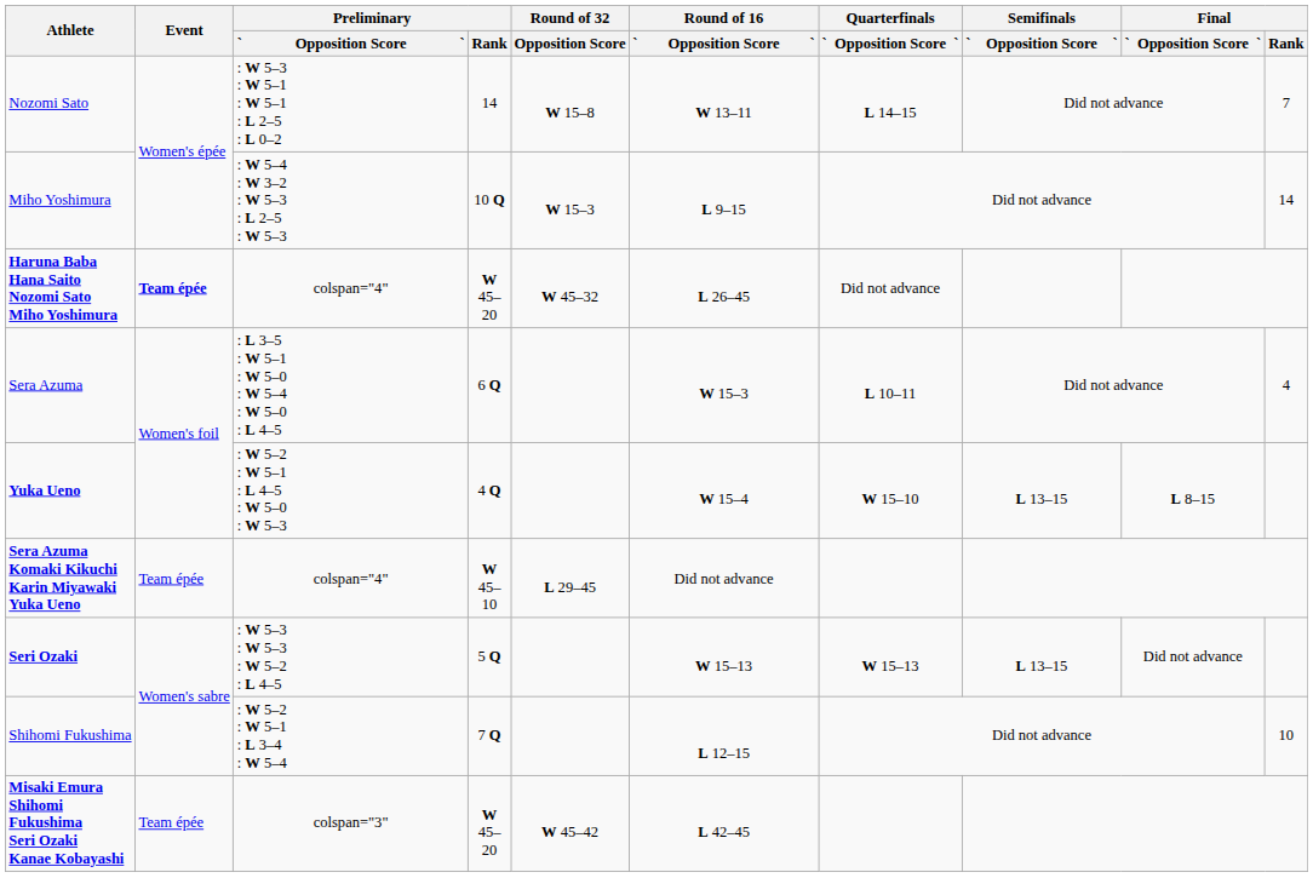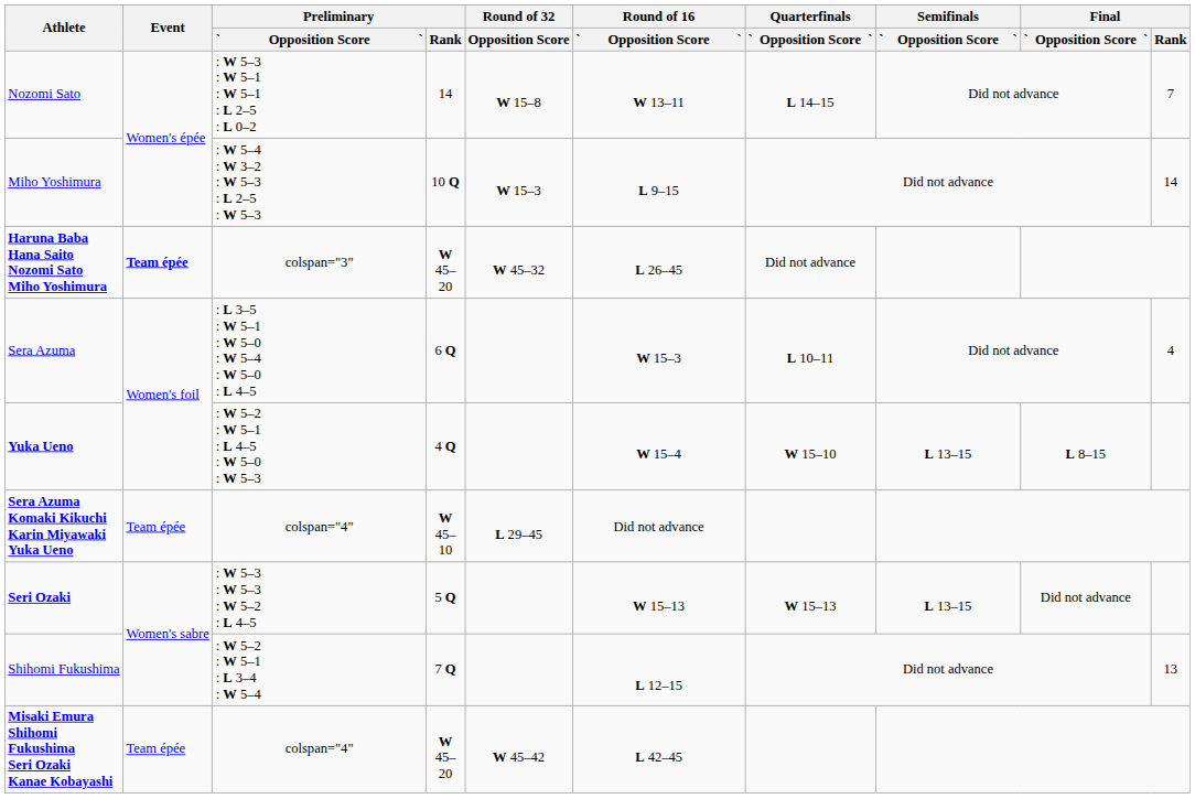Haruna Baba Hana Saito Nozomi Sato Miho Yoshimura | Preliminary / ` Opposition Score `: colspan="4" -> colspan="3"
Shihomi Fukushima | Final / Rank: 10 -> 13
Misaki Emura Shihomi Fukushima Seri Ozaki Kanae Kobayashi | Preliminary / ` Opposition Score `: colspan="3" -> colspan="4"
